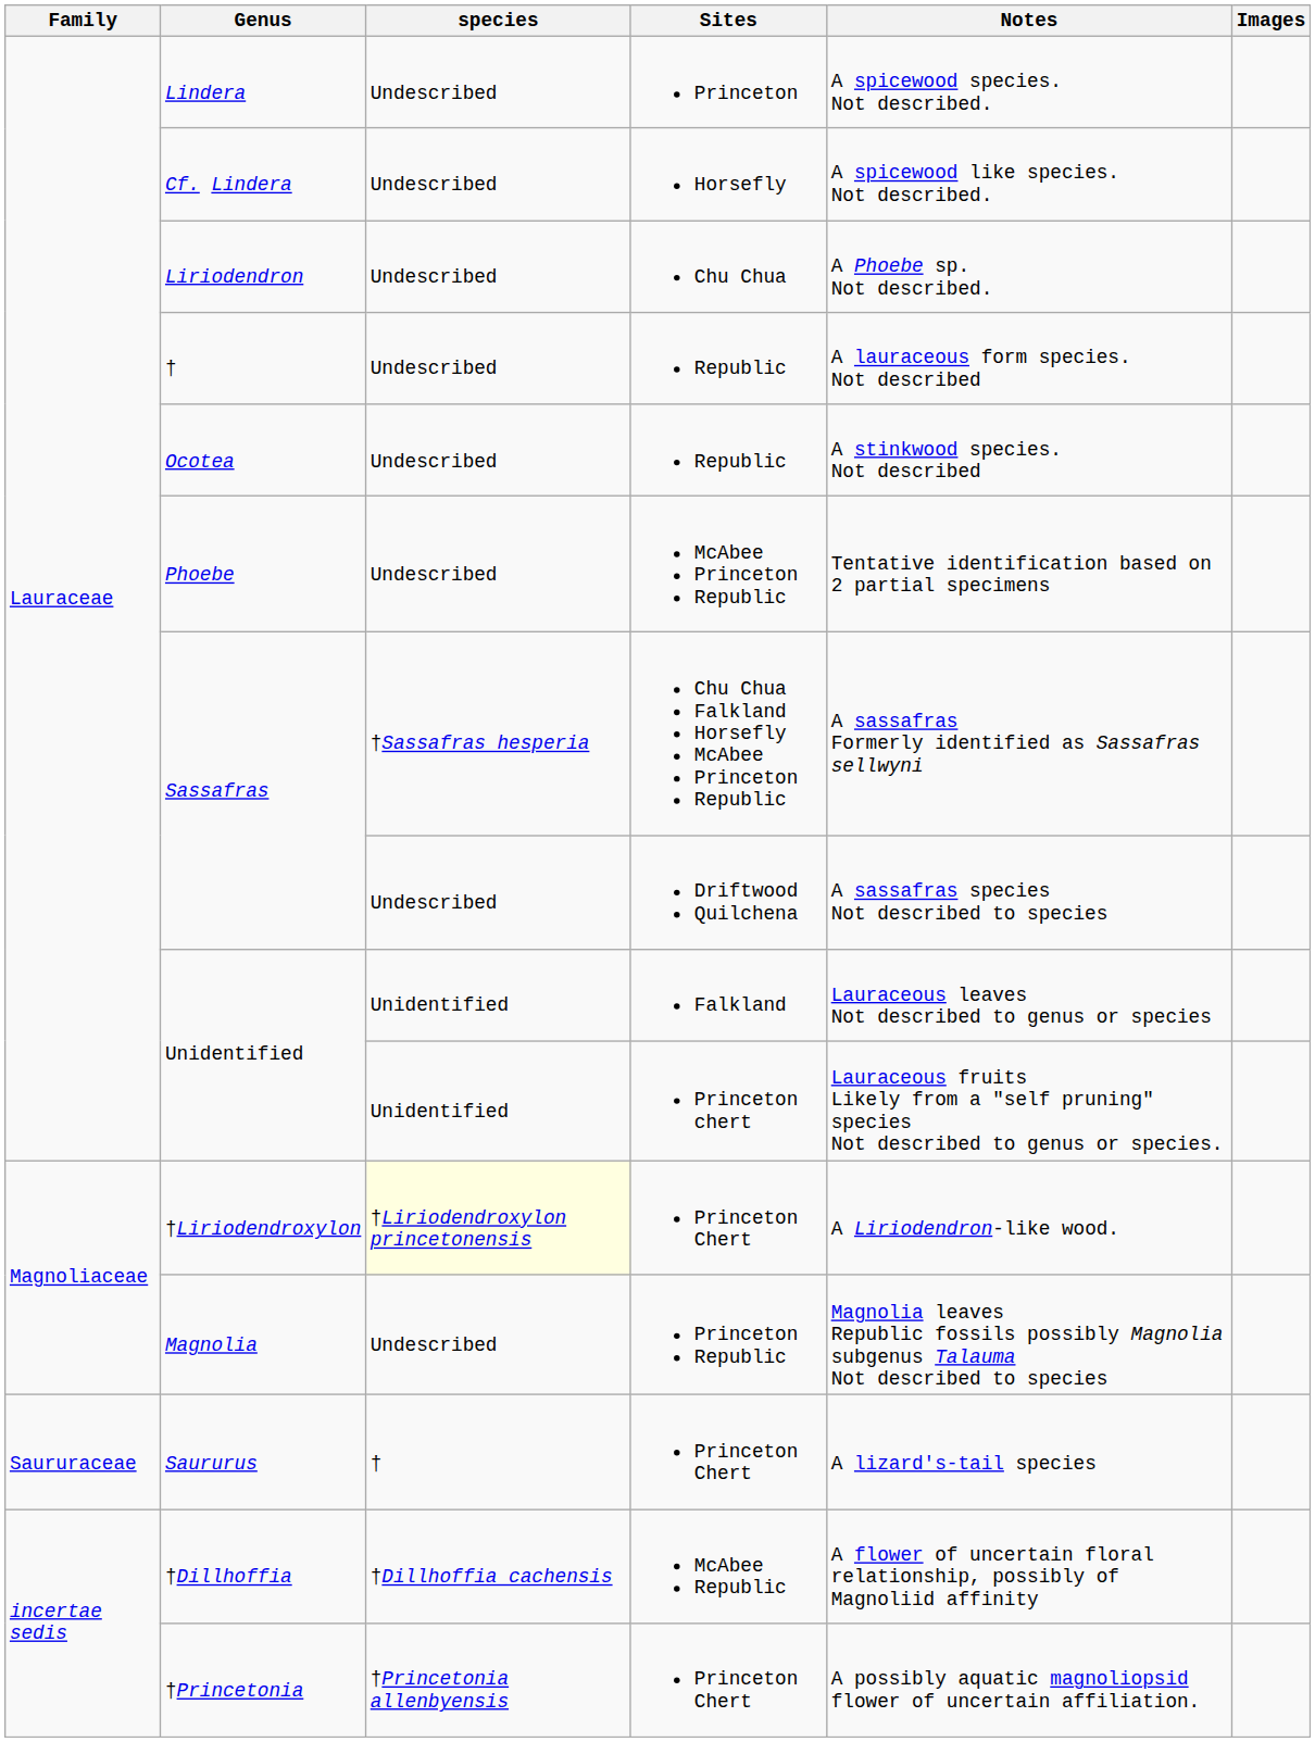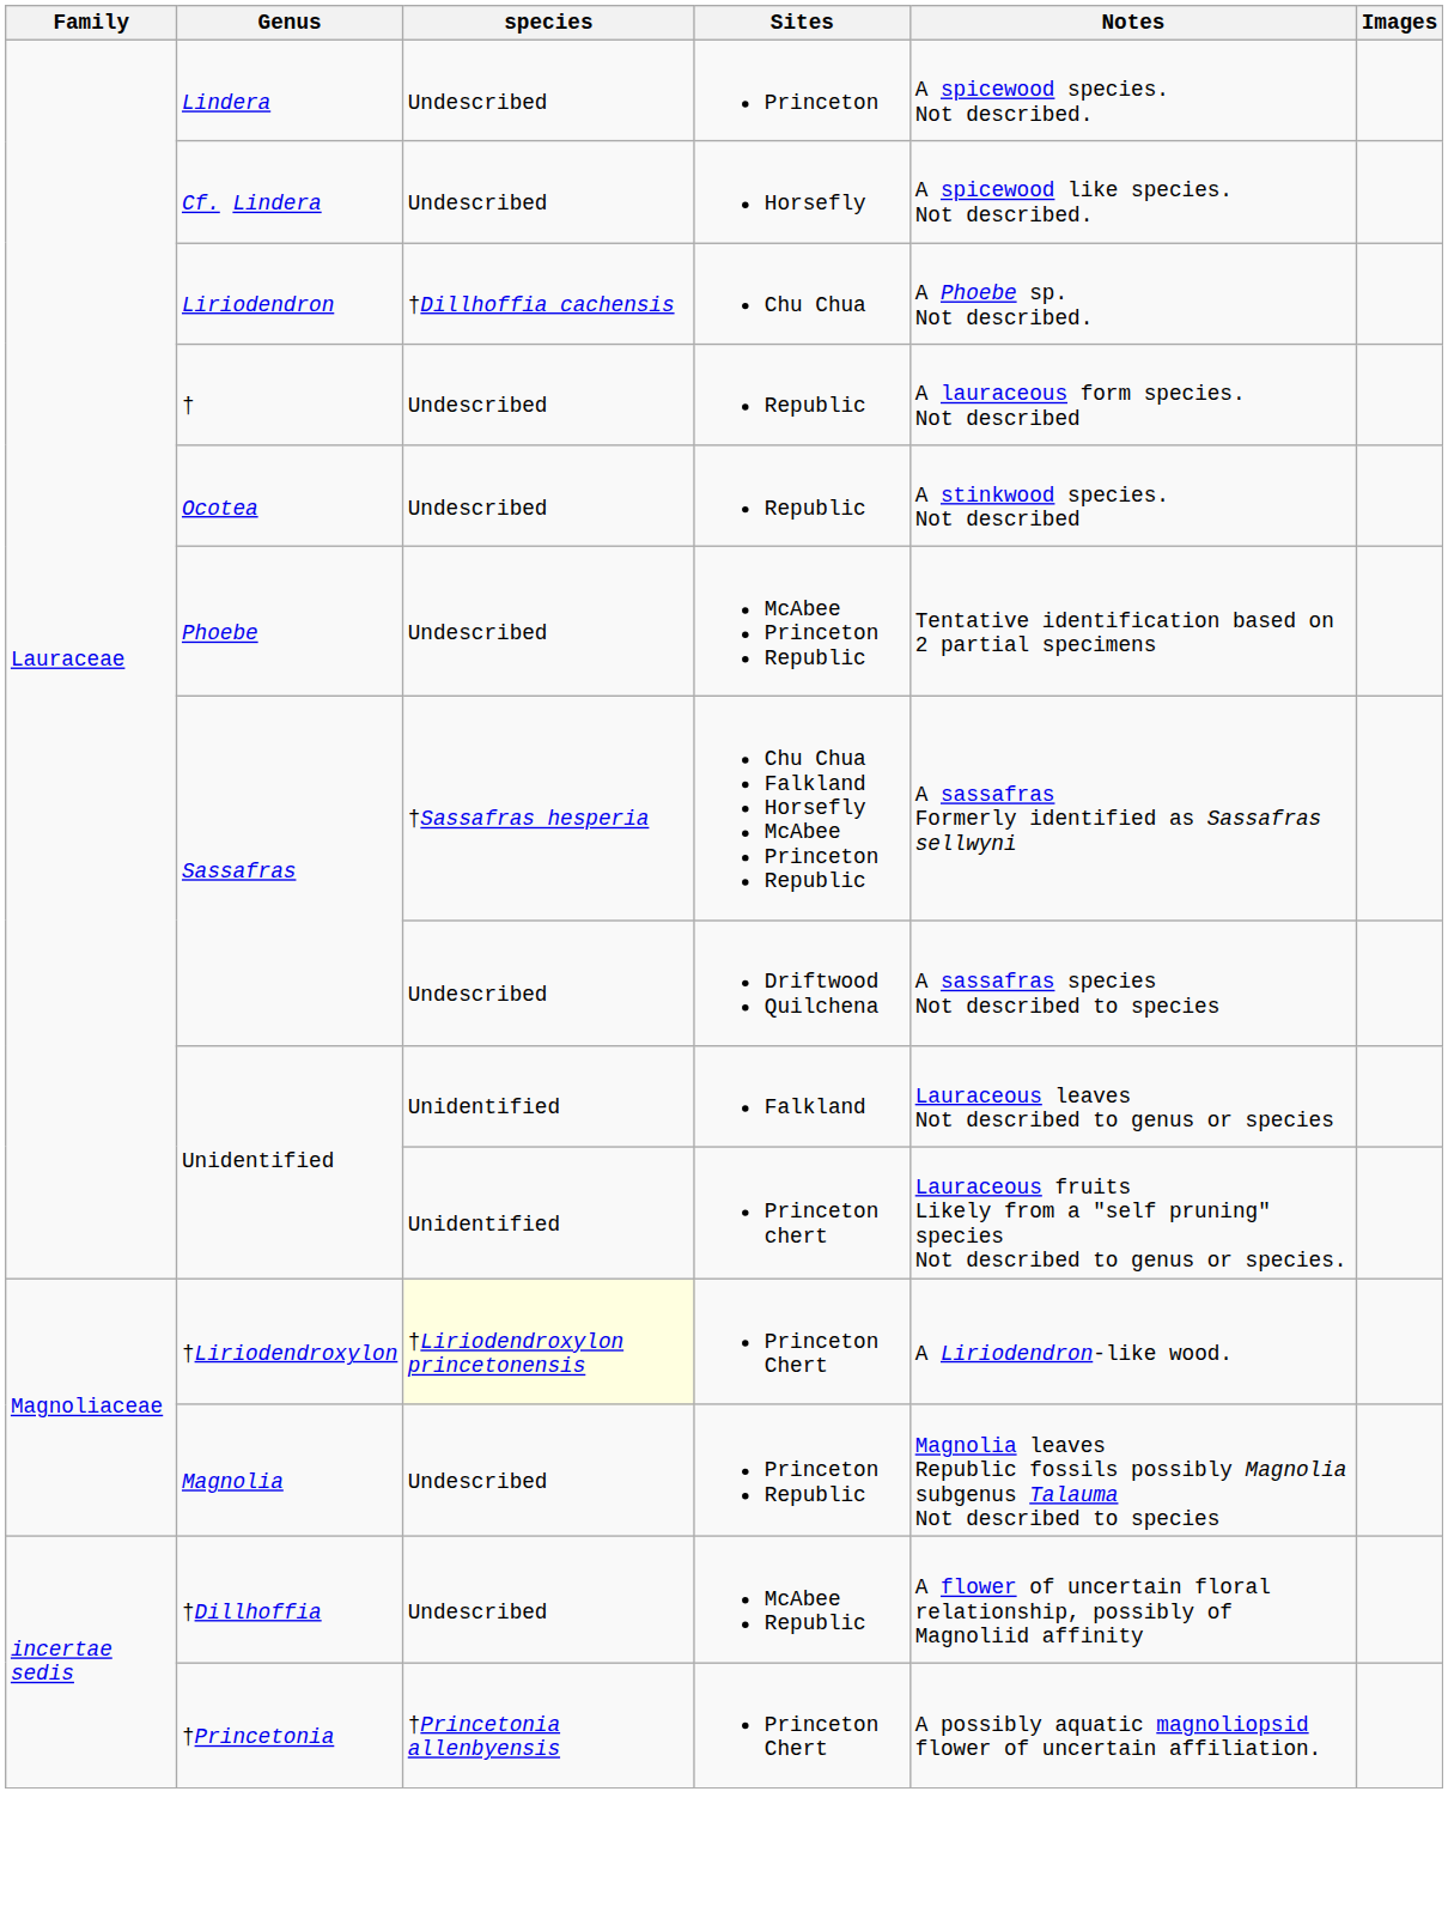Liriodendron | species: Undescribed -> †Dillhoffia cachensis
- row: Saururaceae | Saururus | † | Princeton Chert | A lizard's-tail species
†Dillhoffia | species: †Dillhoffia cachensis -> Undescribed
